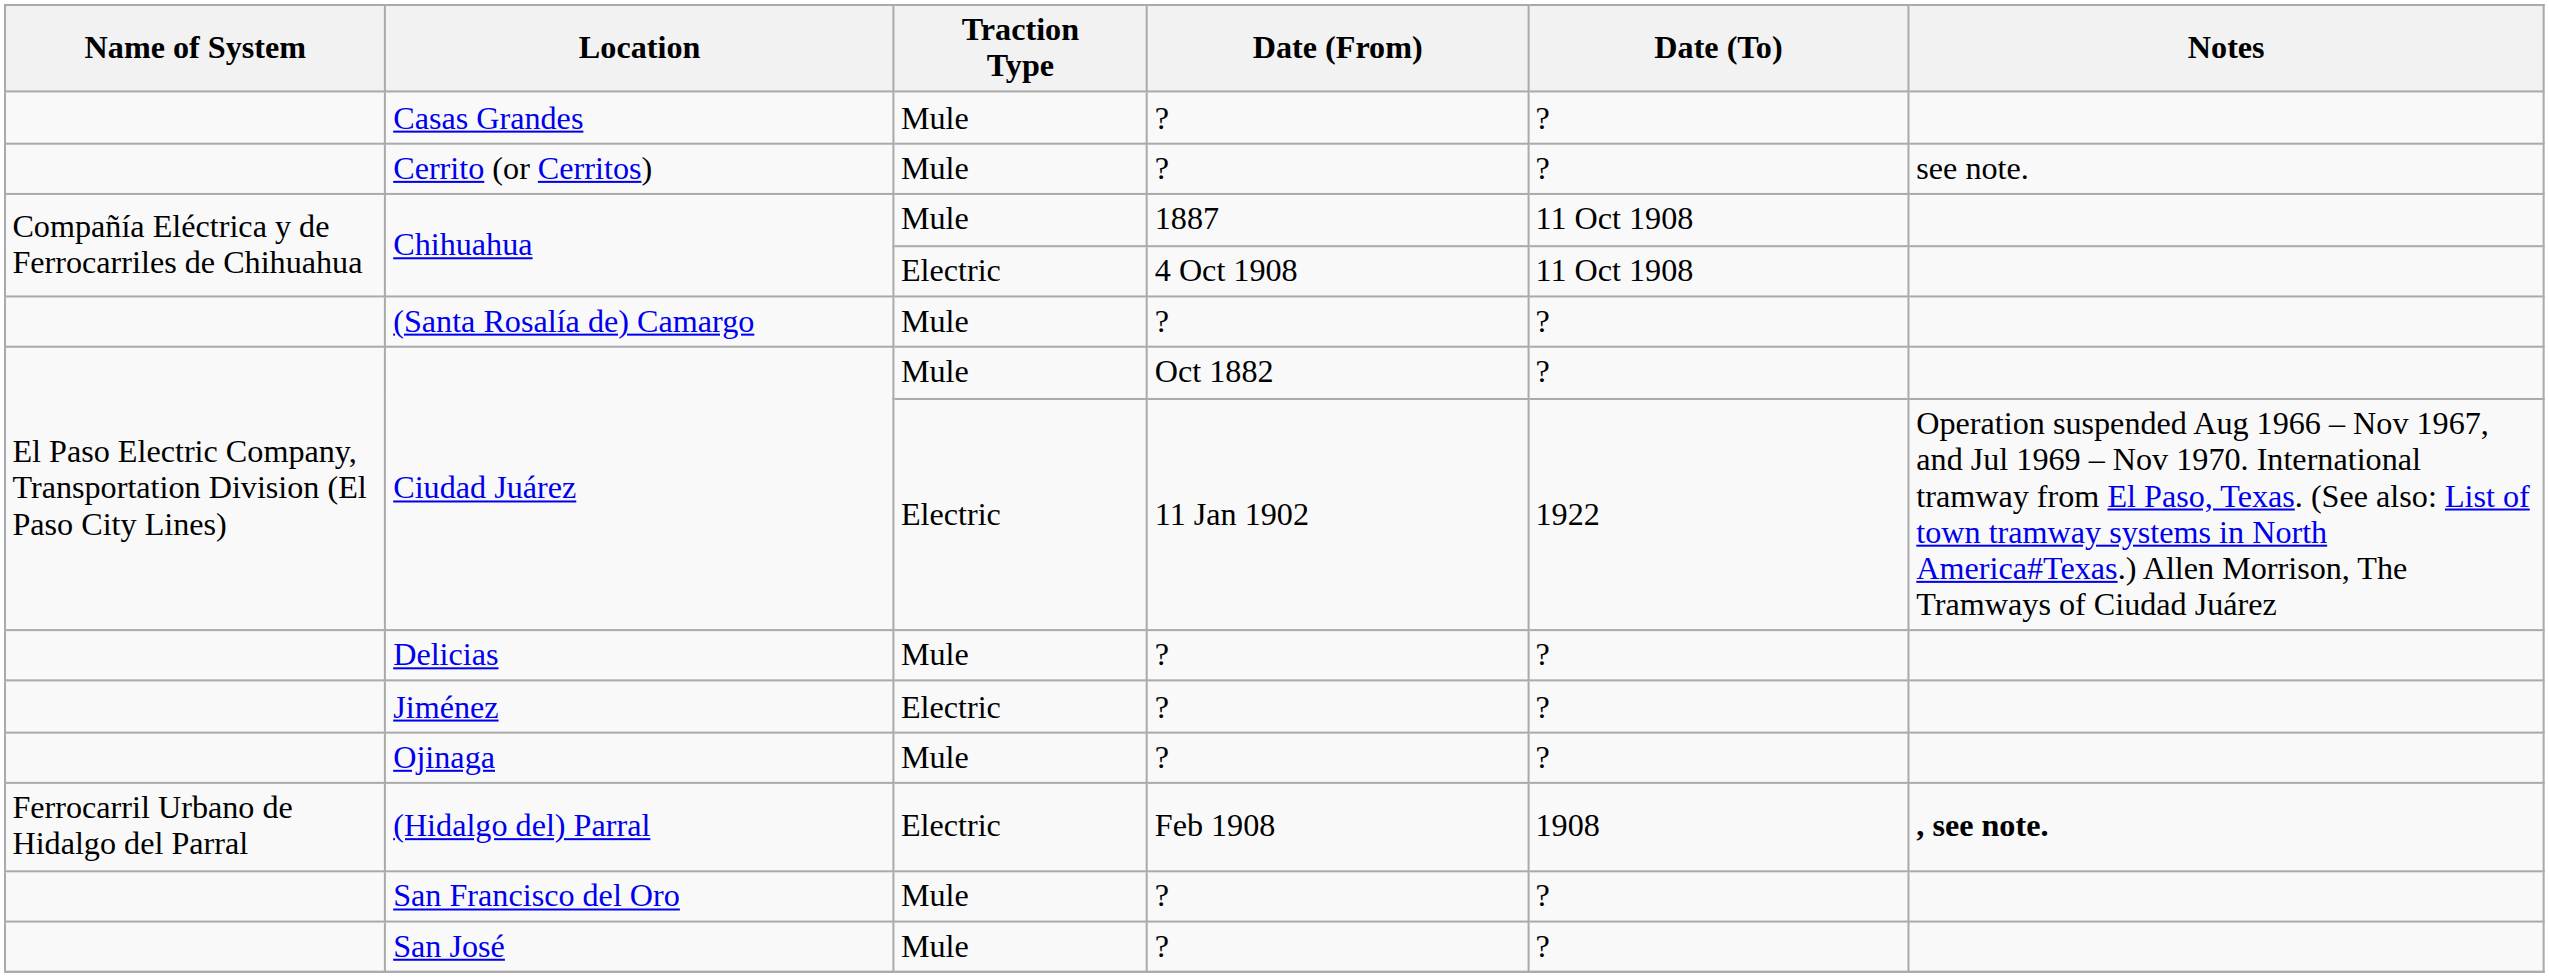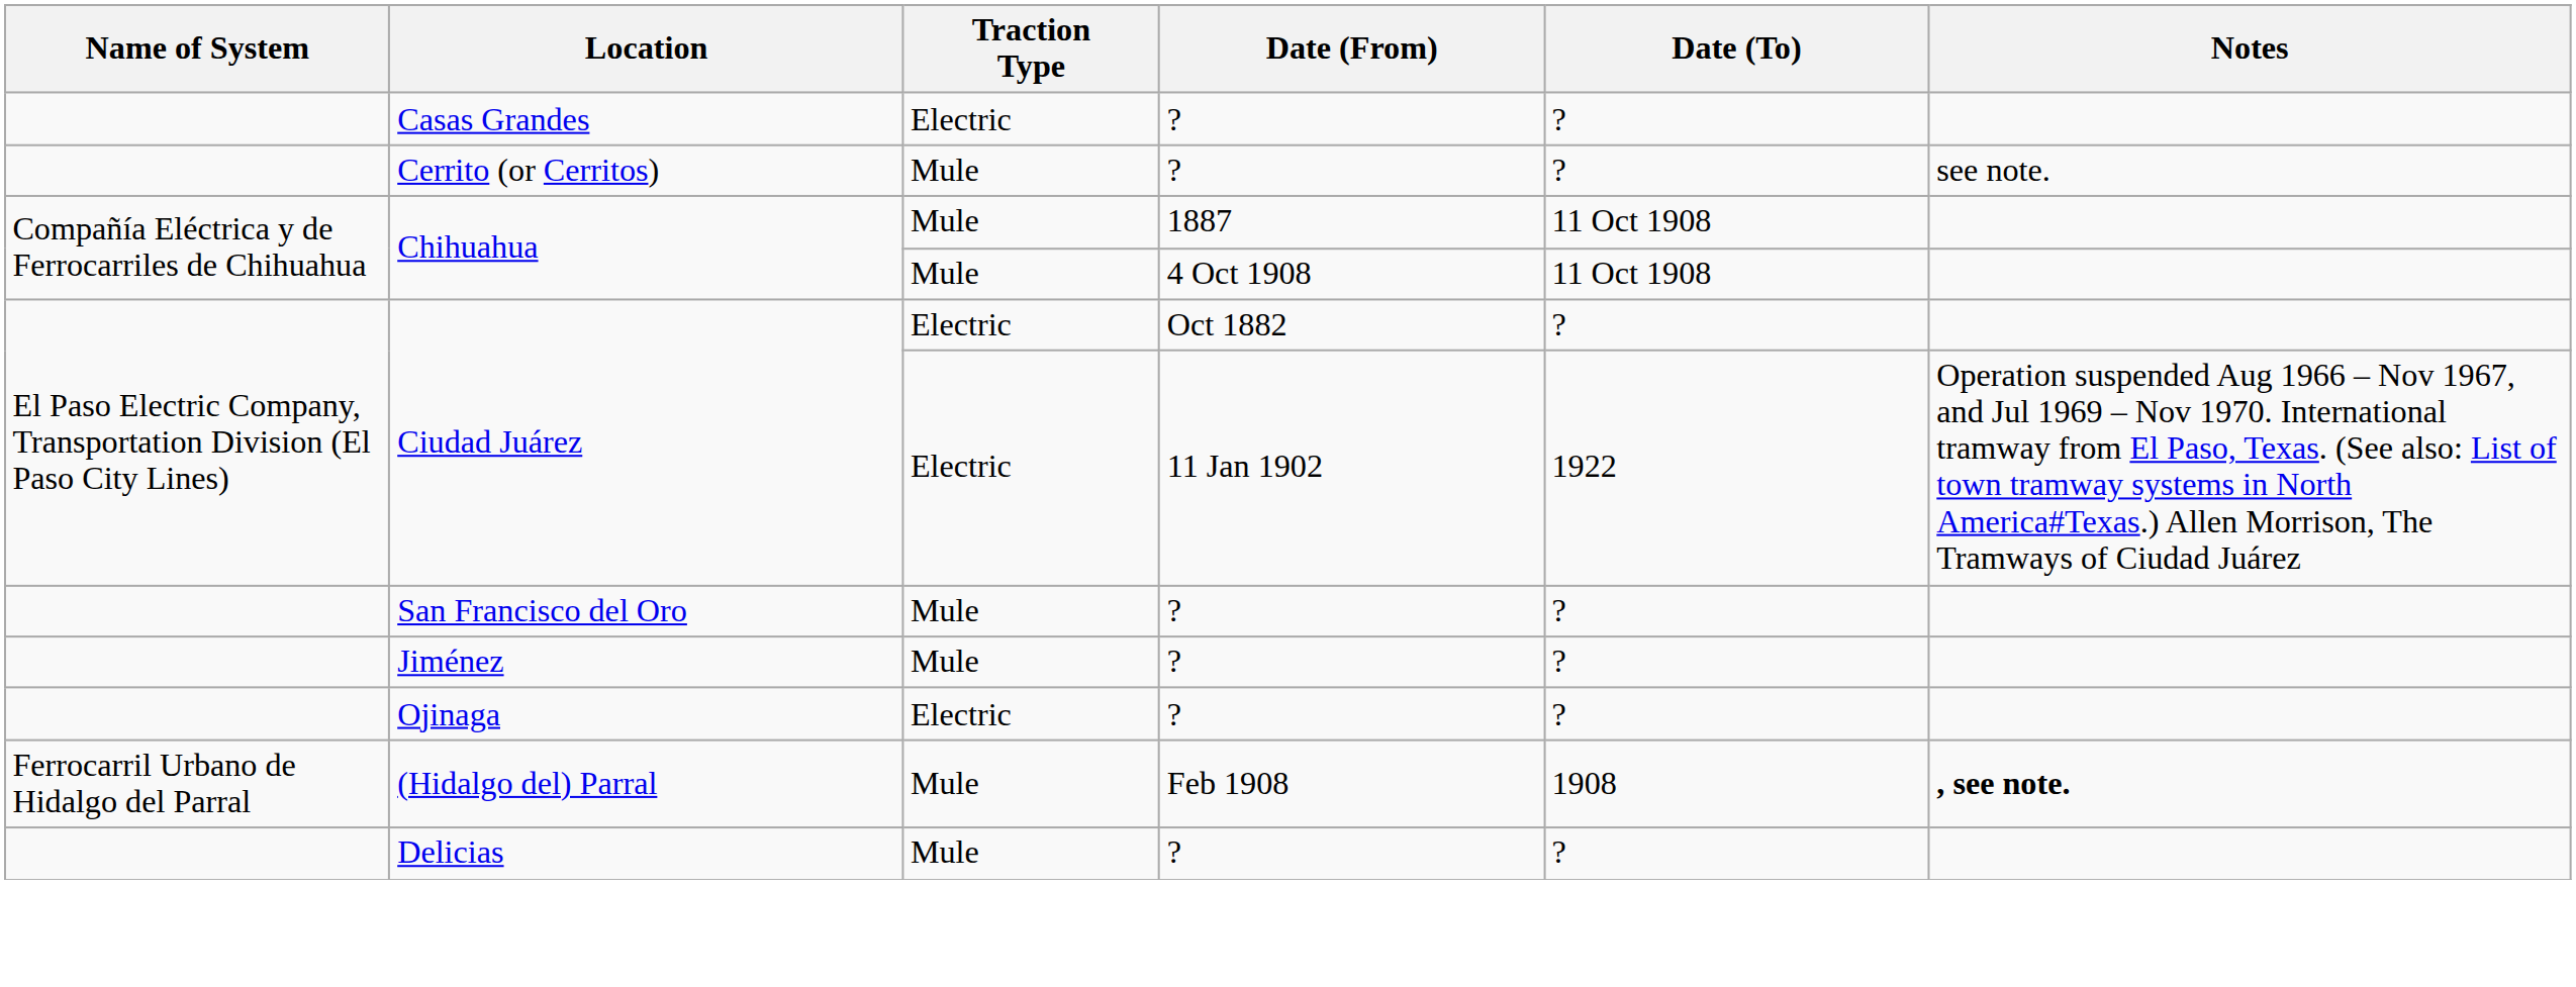Casas Grandes | Traction Type: Mule -> Electric
Chihuahua / 4 Oct 1908 | Traction Type: Electric -> Mule
- row: (Santa Rosalía de) Camargo | Mule | ? | ?
Ciudad Juárez / Oct 1882 | Traction Type: Mule -> Electric
rows swapped: Delicias <-> San Francisco del Oro
Jiménez | Traction Type: Electric -> Mule
Ojinaga | Traction Type: Mule -> Electric
(Hidalgo del) Parral | Traction Type: Electric -> Mule
- row: San José | Mule | ? | ?
